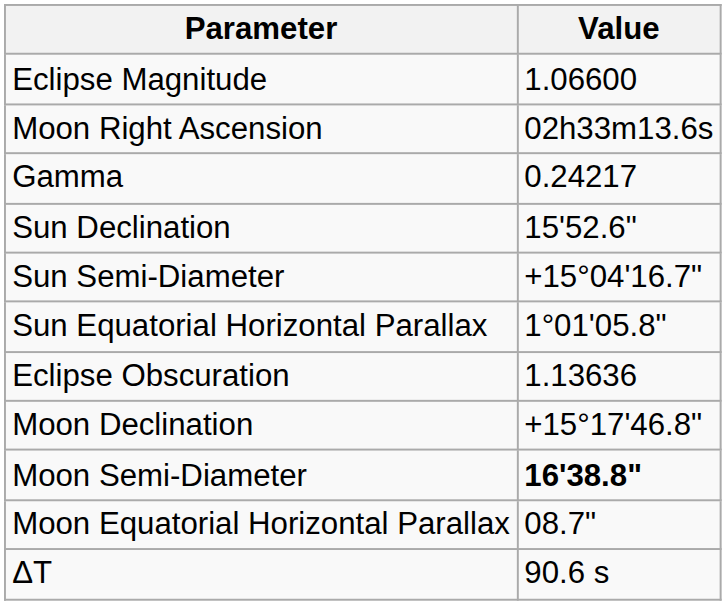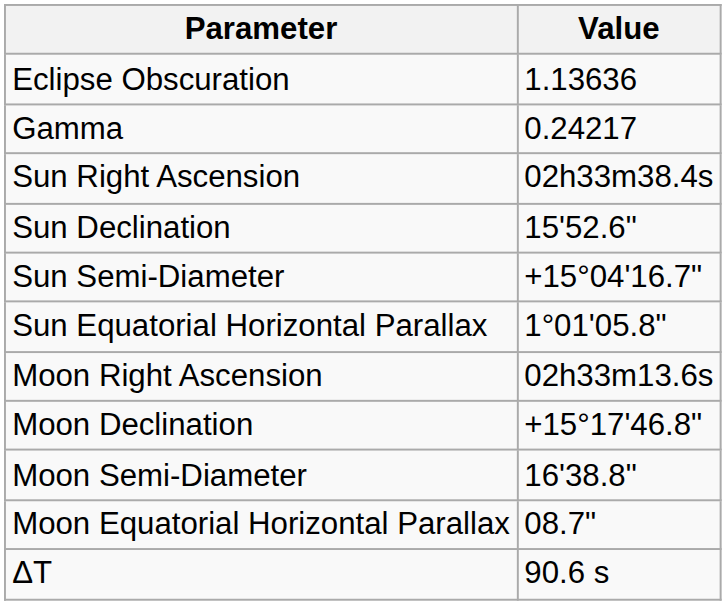- row: Eclipse Magnitude | 1.06600
rows swapped: Eclipse Obscuration <-> Moon Right Ascension
+ row: Sun Right Ascension | 02h33m38.4s
Moon Semi-Diameter | Value: bold -> normal
